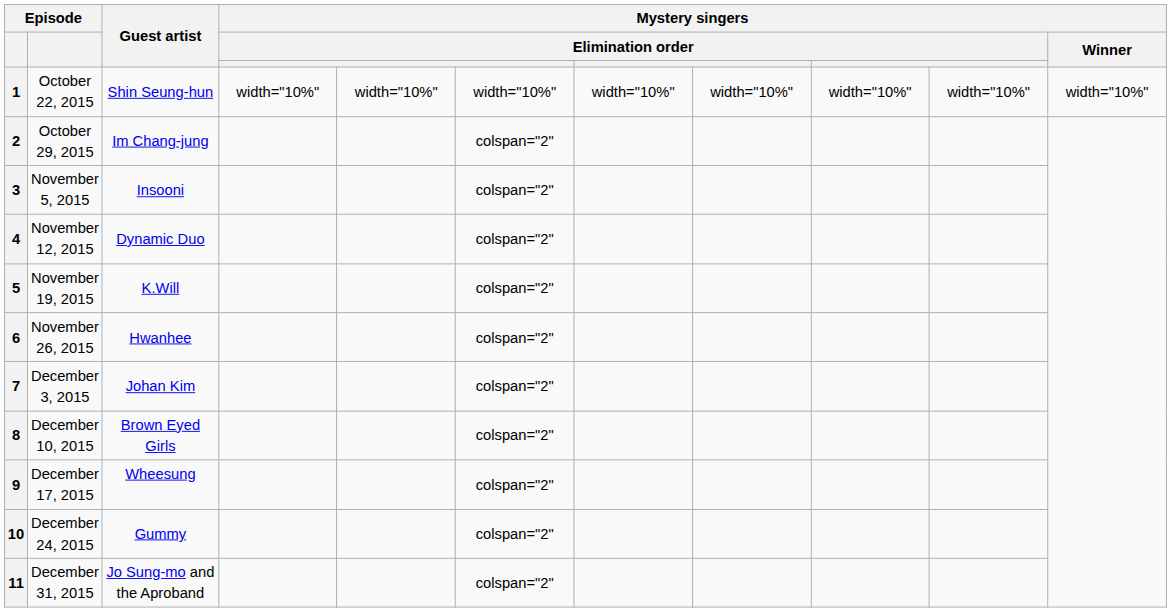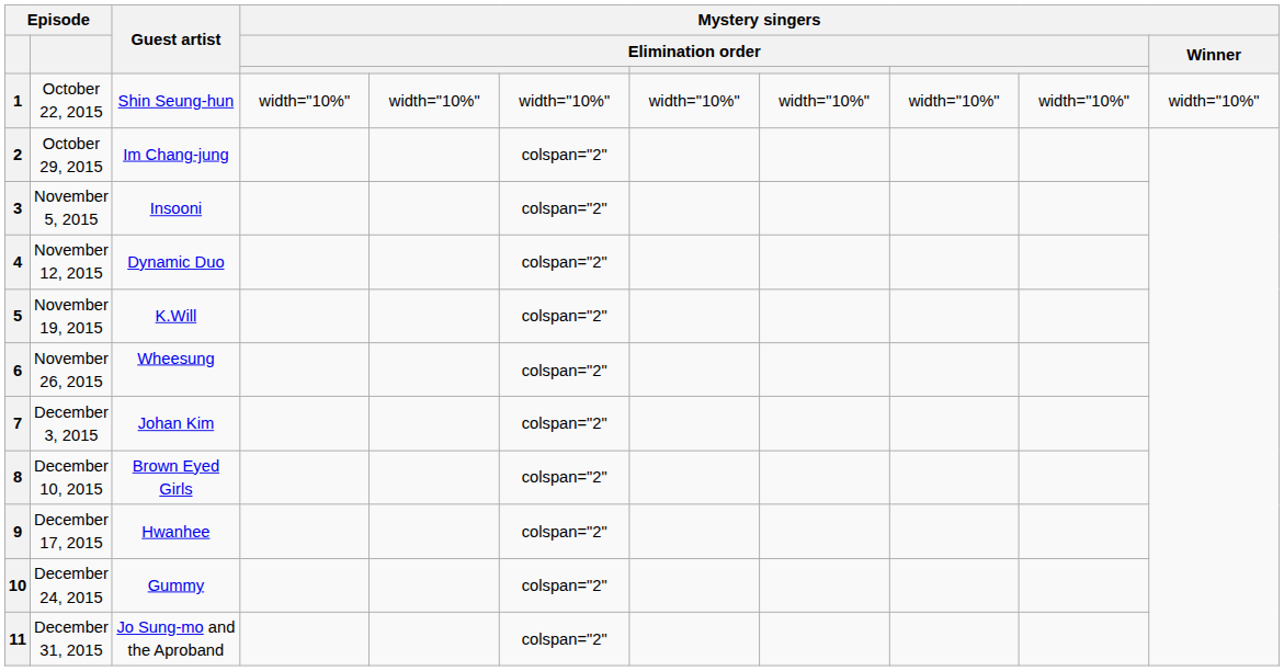6 | Guest artist: Hwanhee -> Wheesung
9 | Guest artist: Wheesung -> Hwanhee
